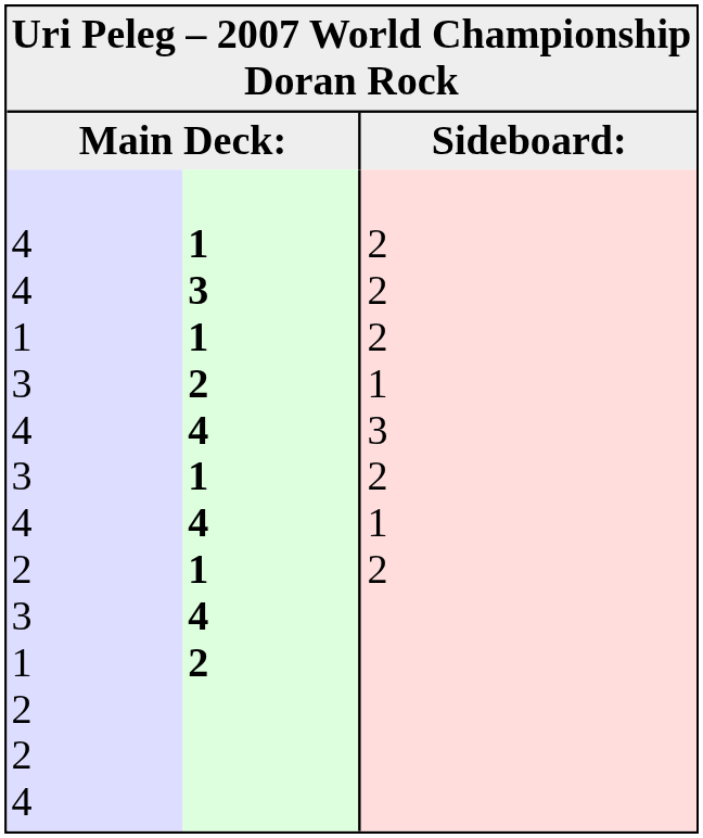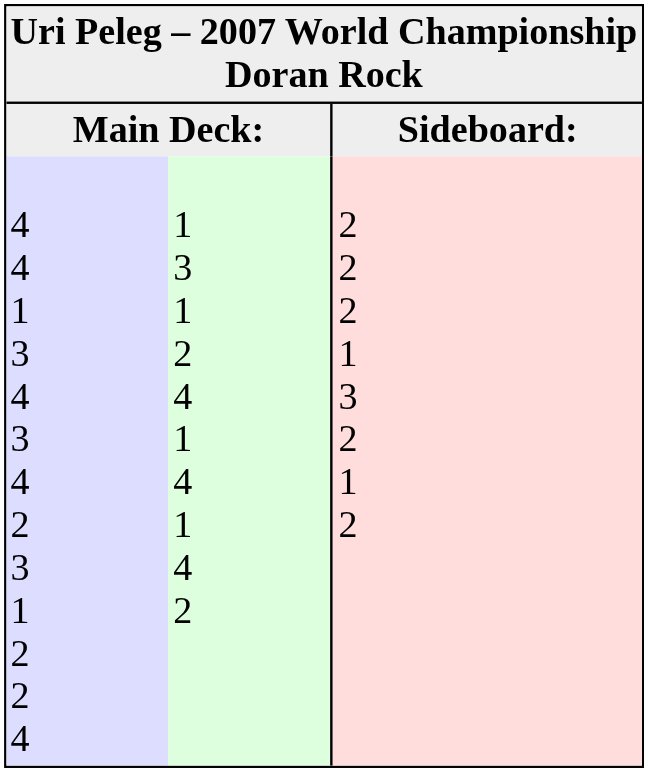4 4 1 3 4 3 4 2 3 1 2 2 4 | column 2: bold -> normal
